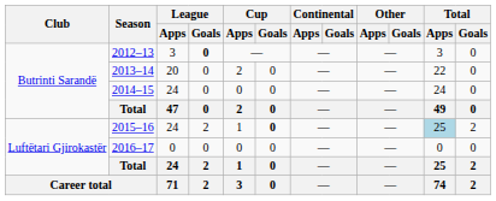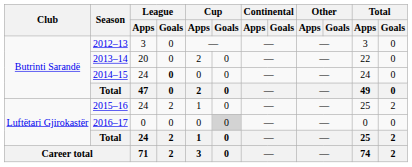2012–13 | League / Goals: bold -> normal
2014–15 | League / Goals: normal -> bold
2015–16 | Cup / Goals: bold -> normal
2015–16 | Total / Apps: lightblue background -> no background
2016–17 | Cup / Goals: no background -> lightgrey background
